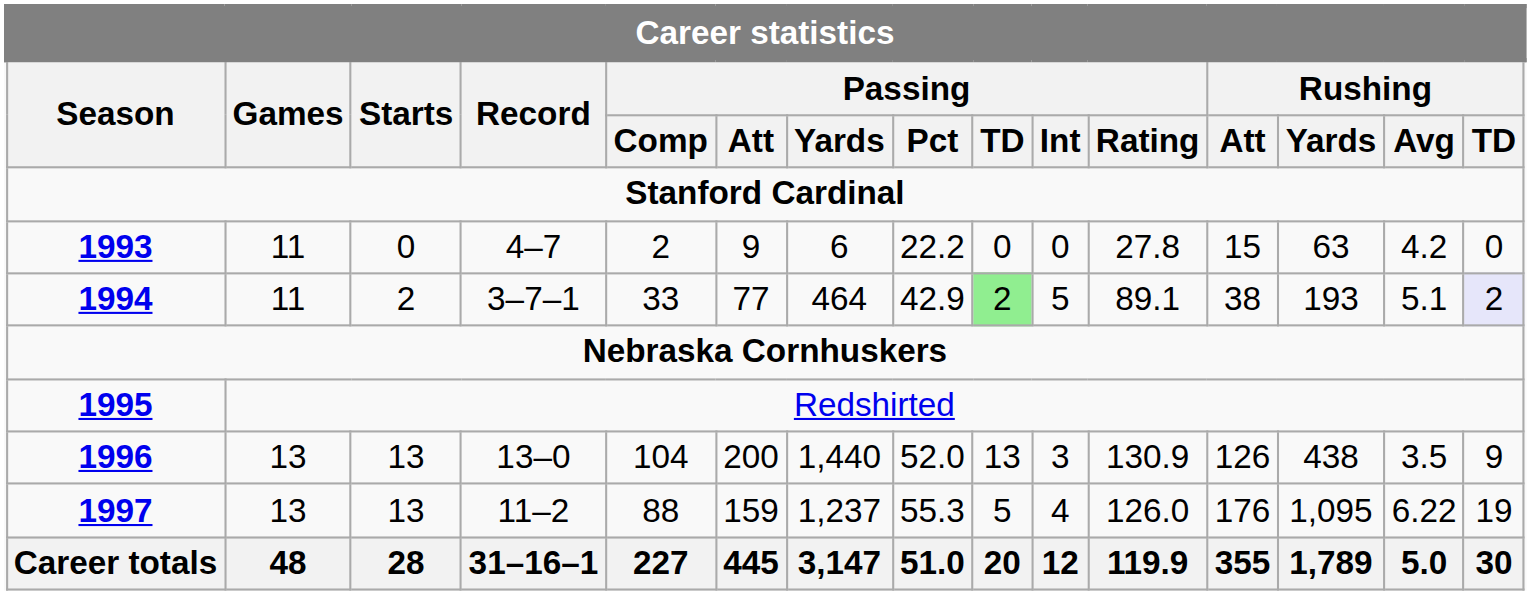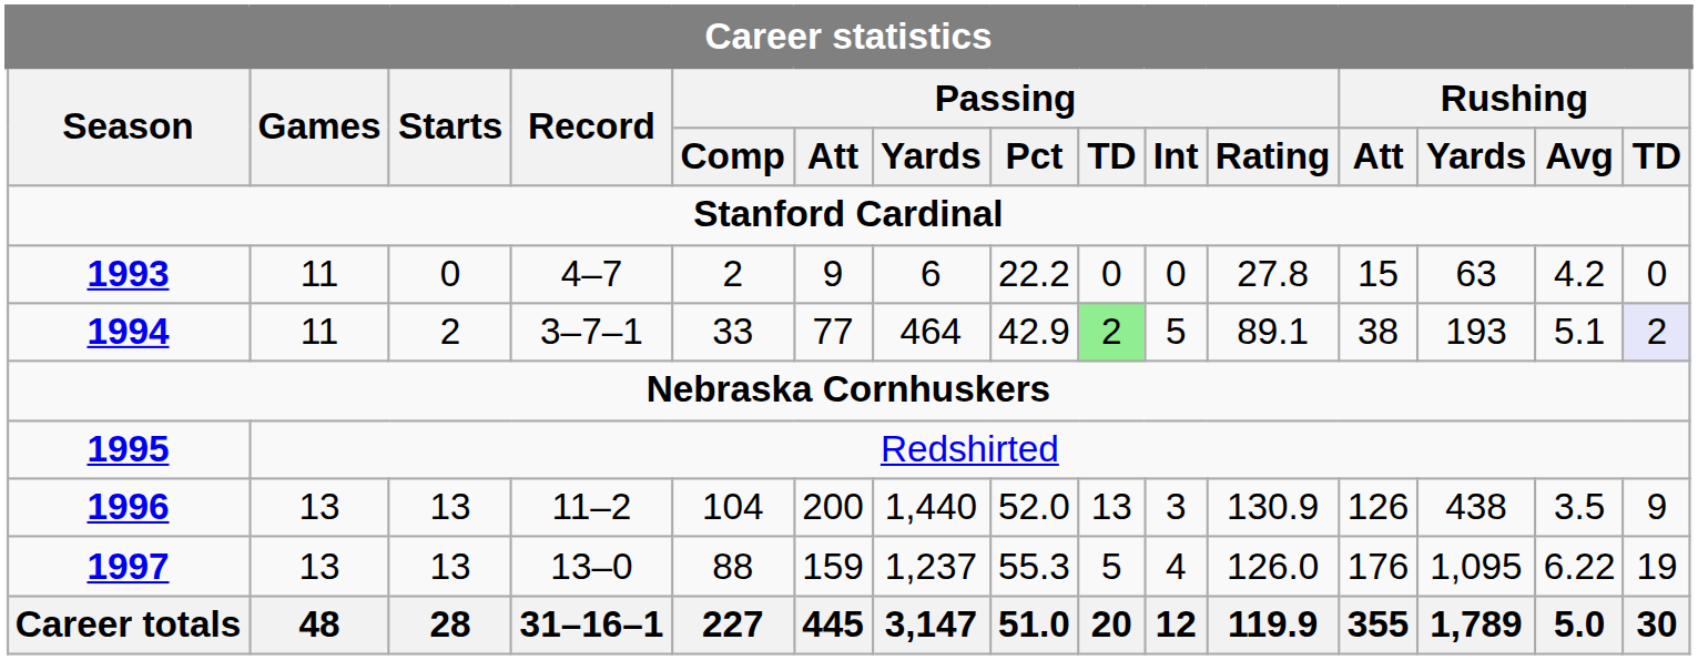1996 | Record: 13–0 -> 11–2
1997 | Record: 11–2 -> 13–0
